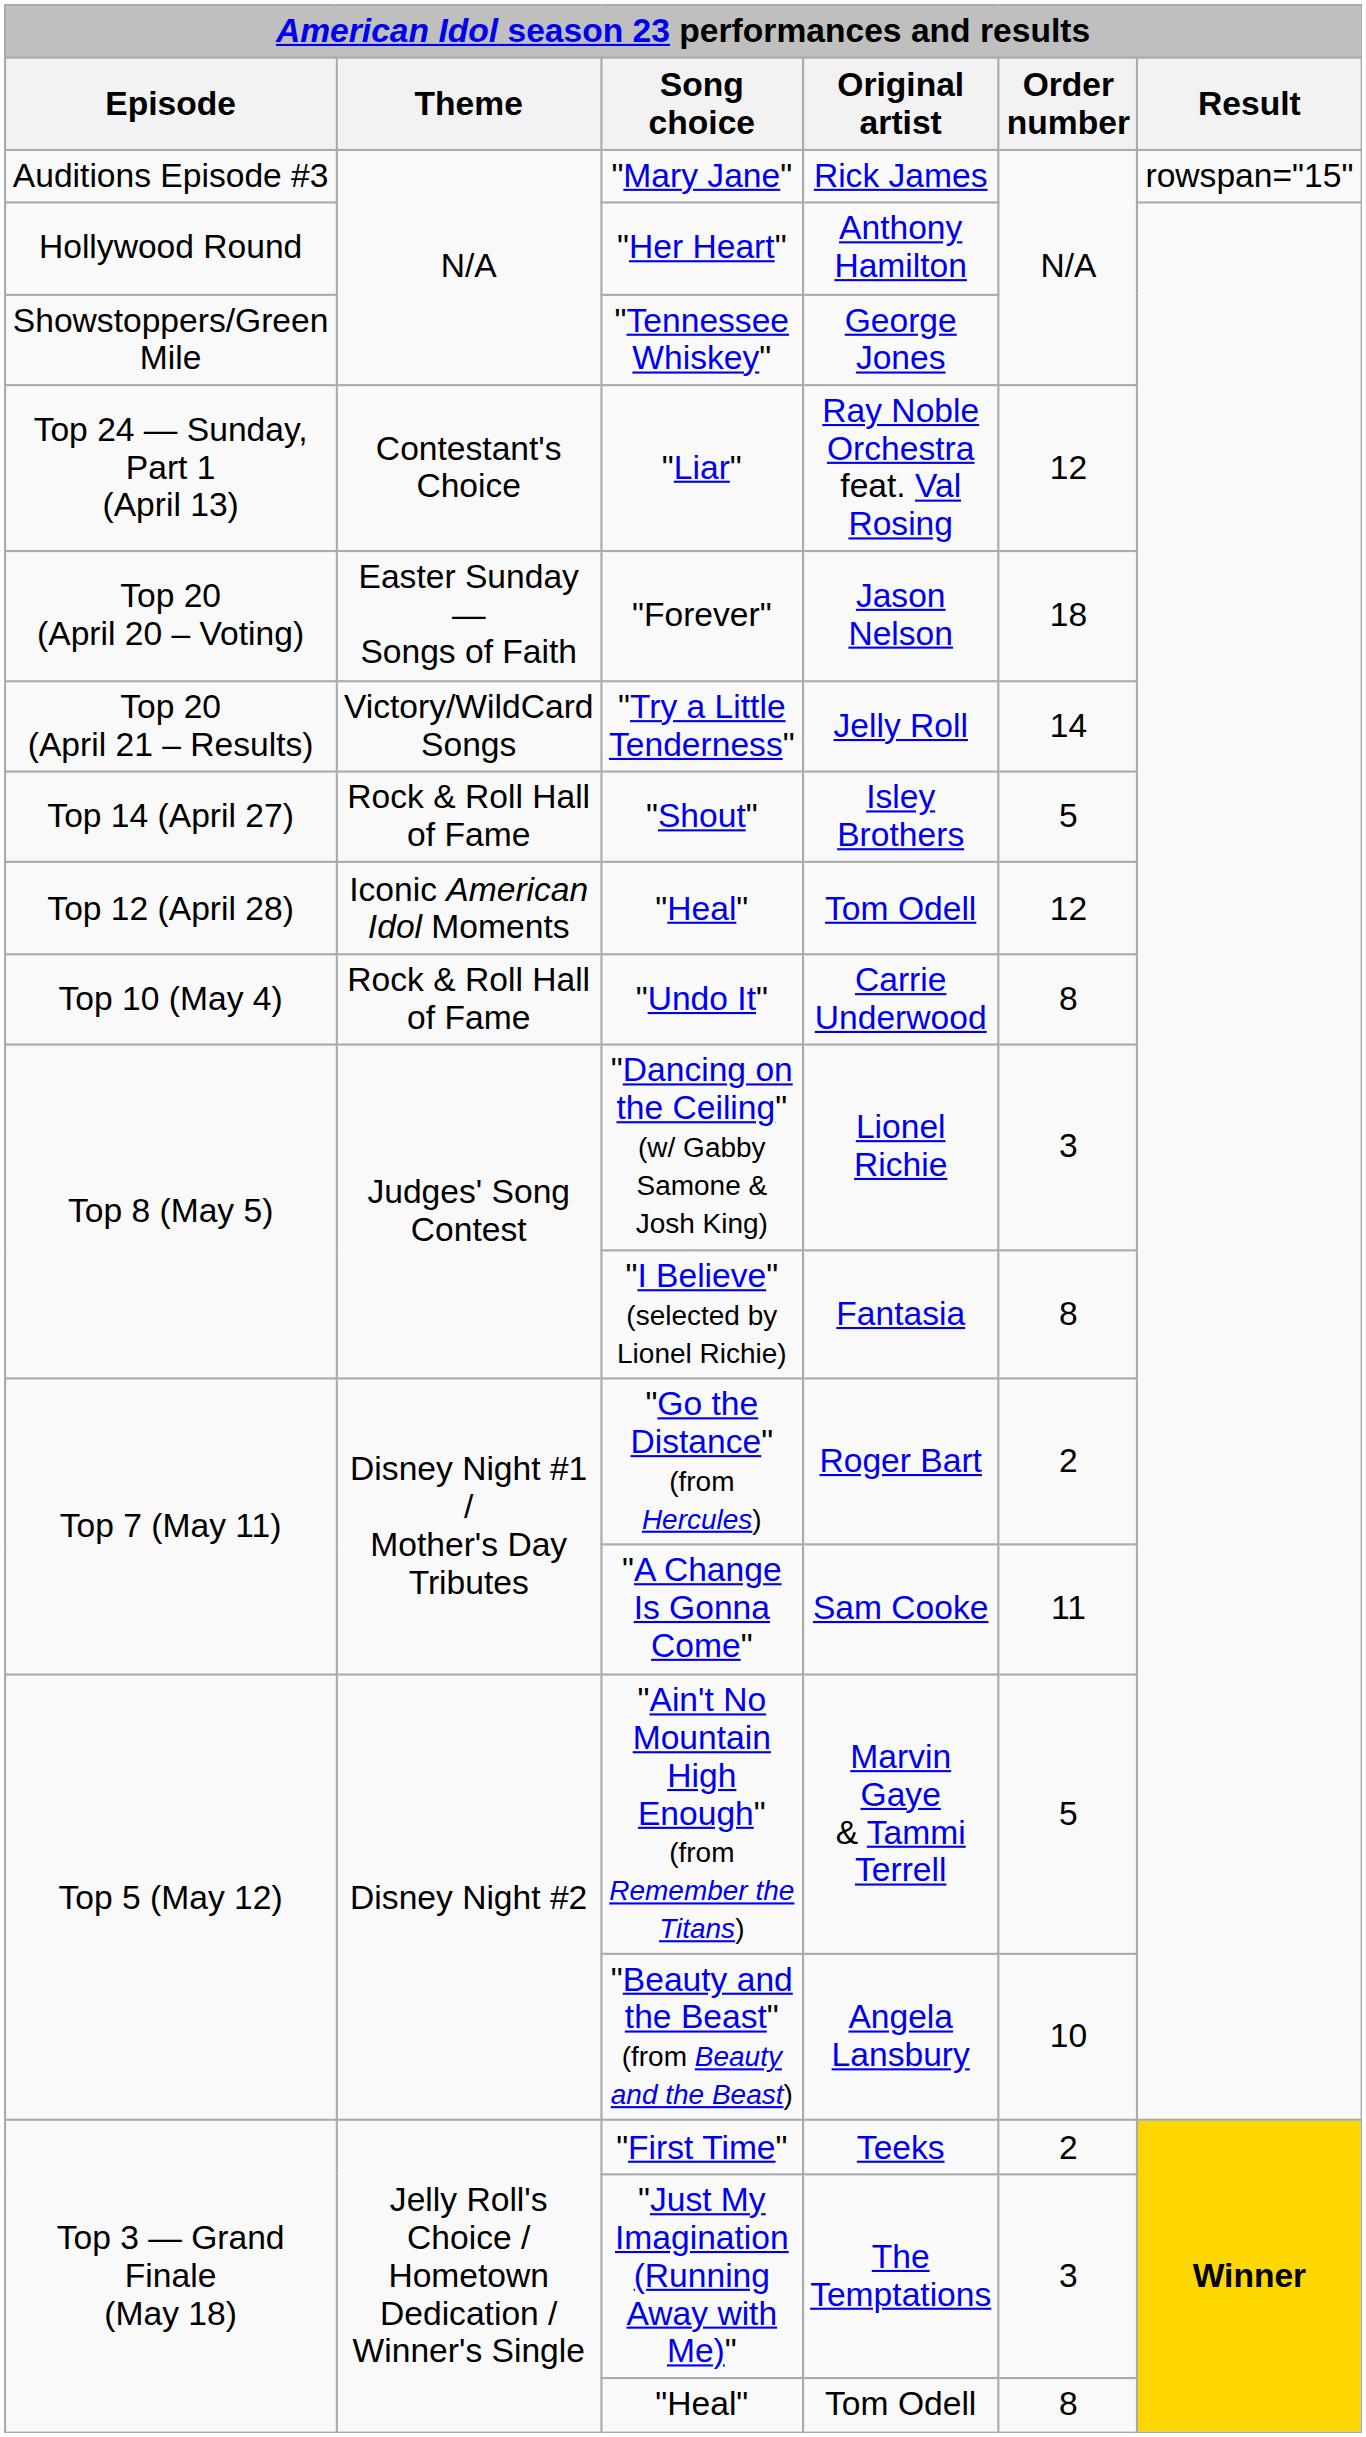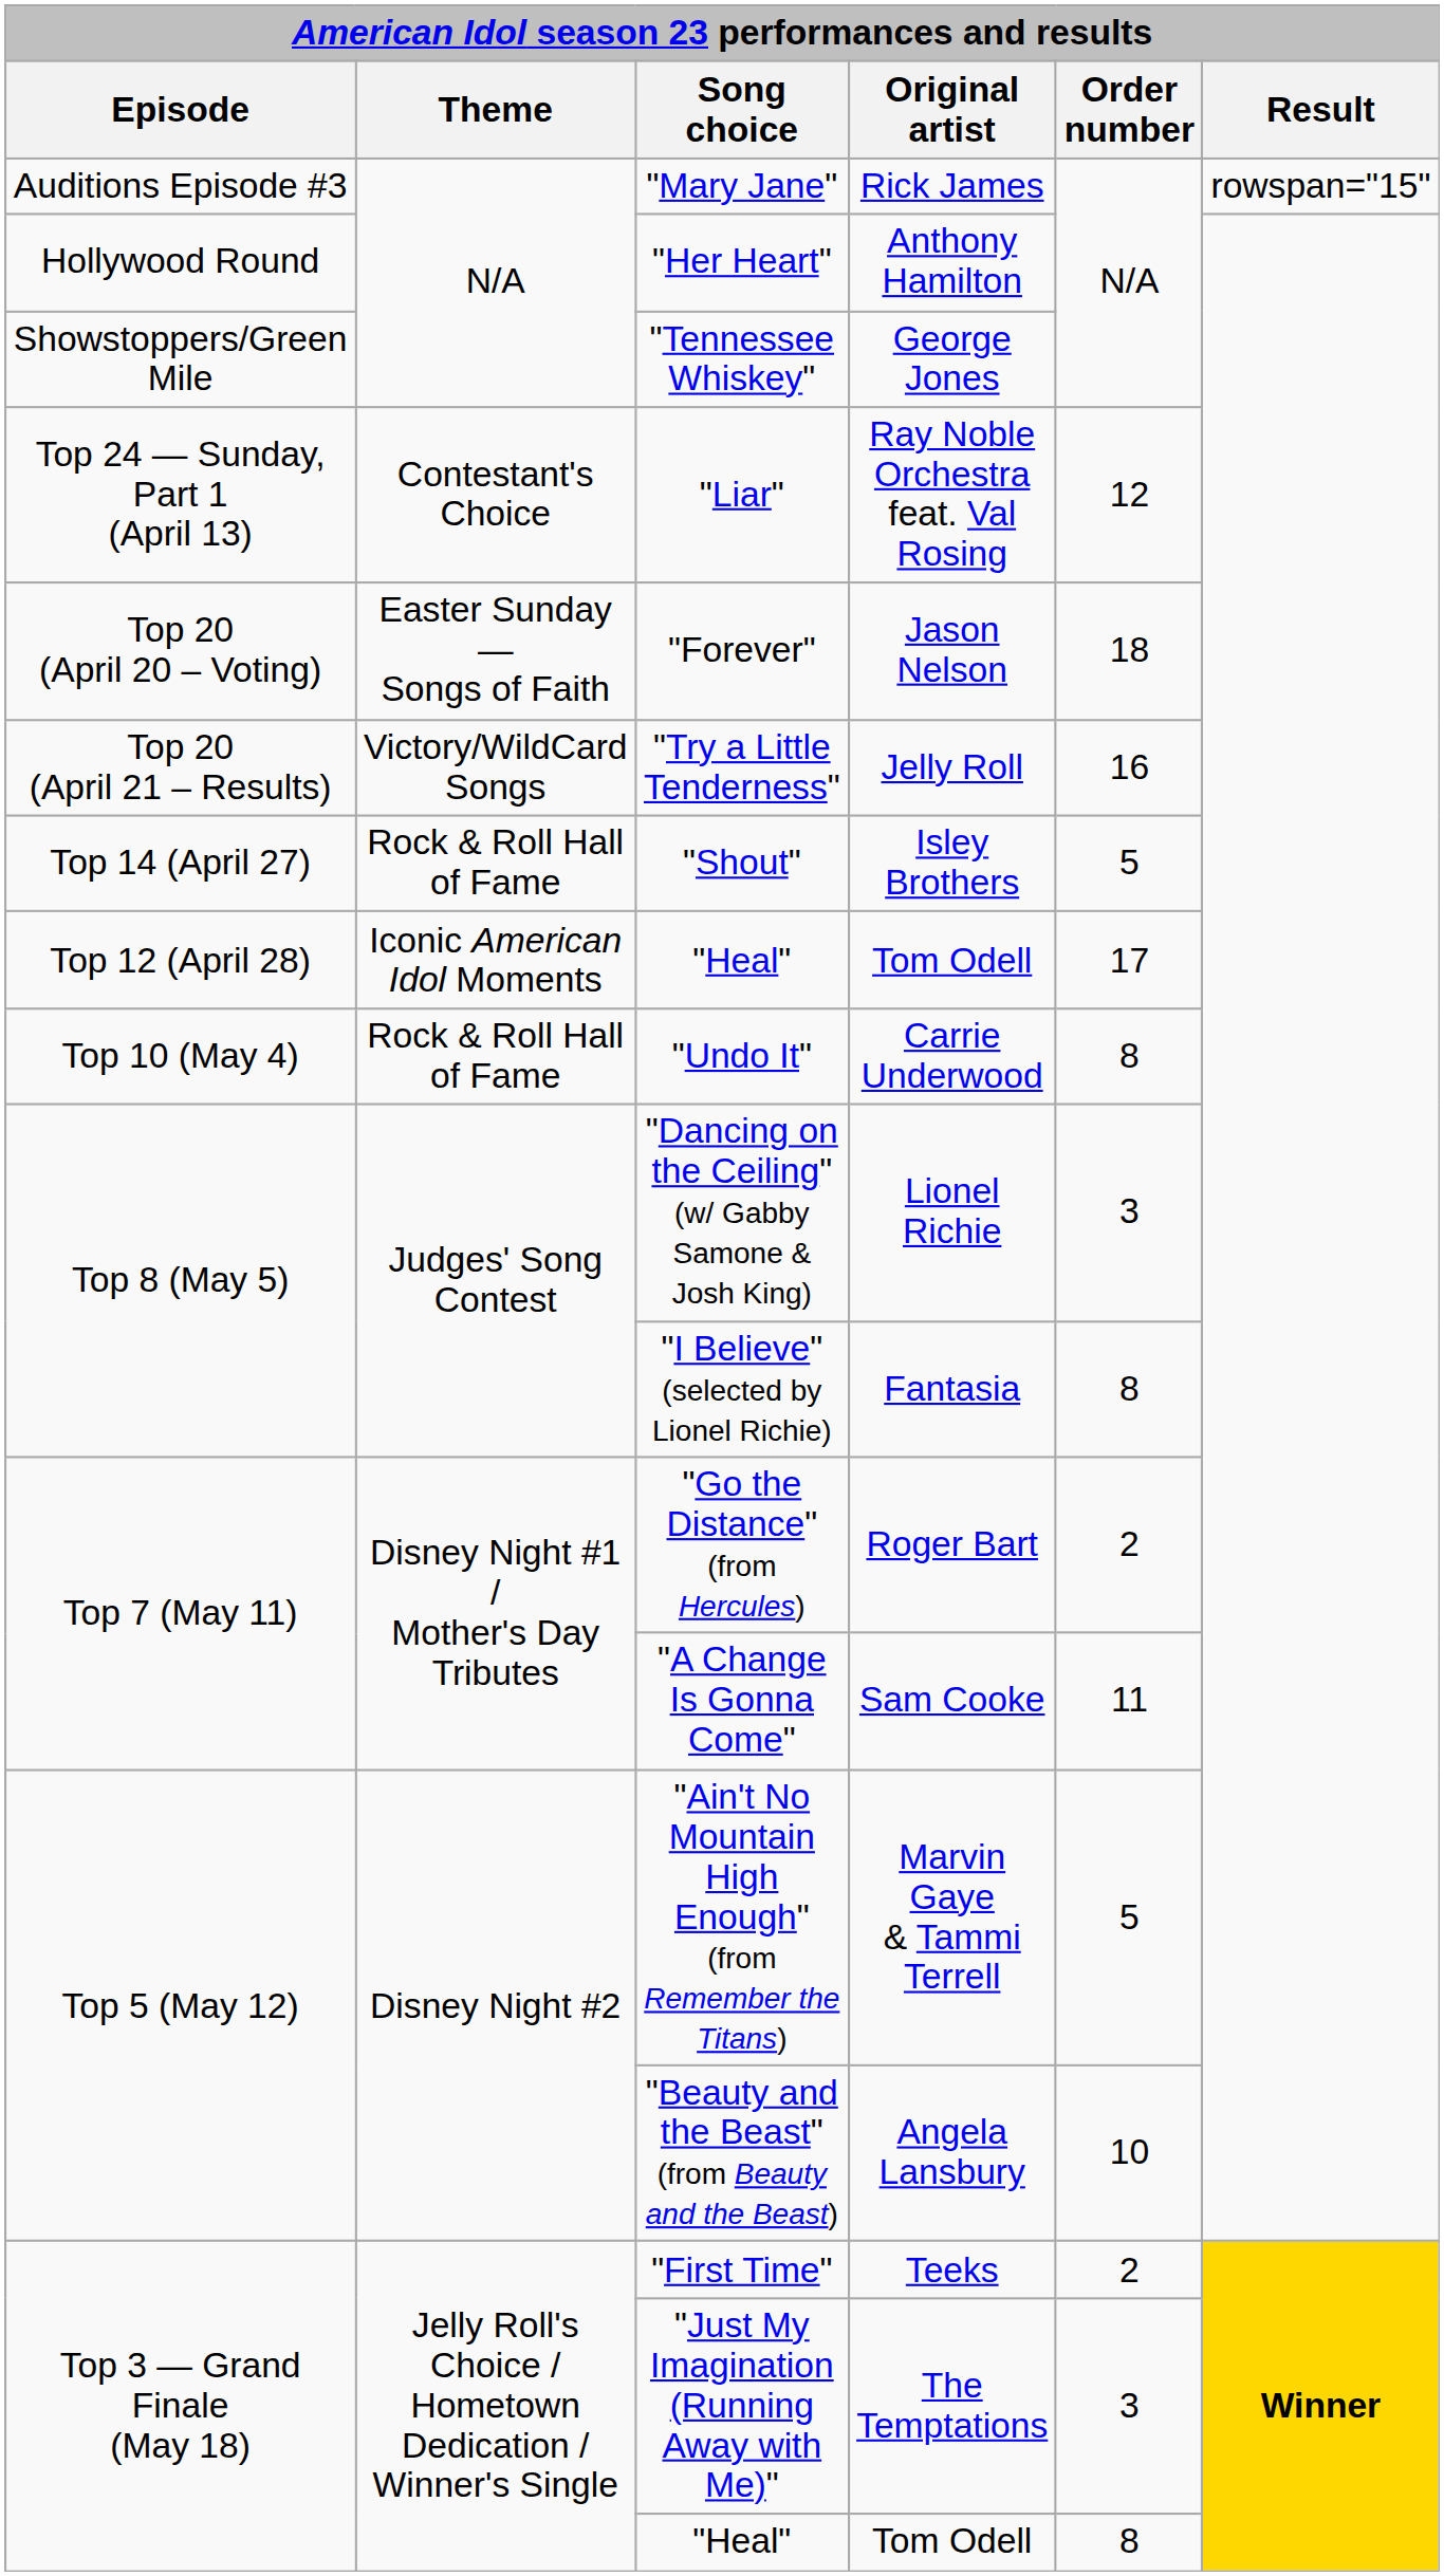"Try a Little Tenderness" | Order number: 14 -> 16
Top 12 (April 28) / "Heal" | Order number: 12 -> 17
